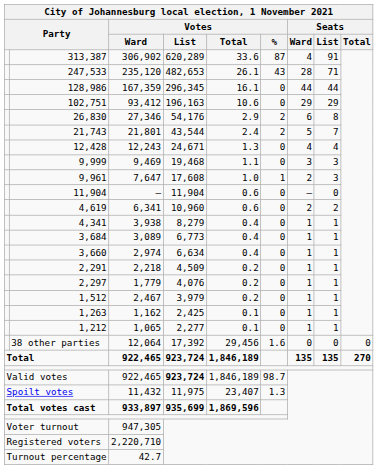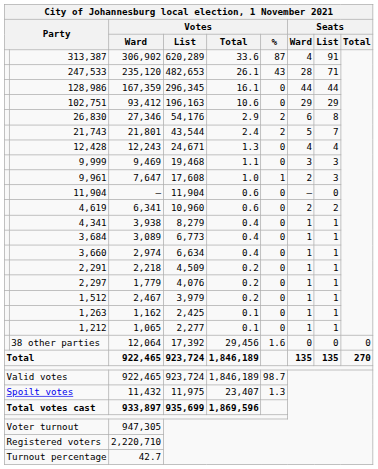Valid votes | Votes / List: bold -> normal
